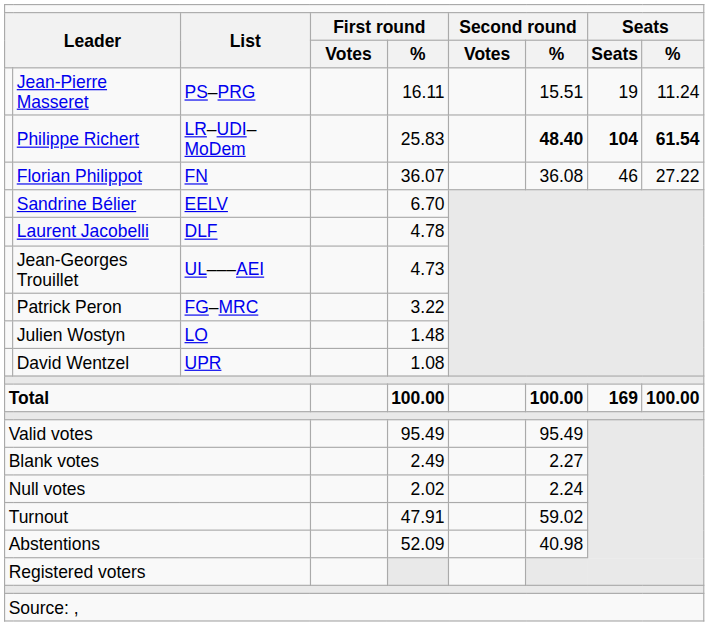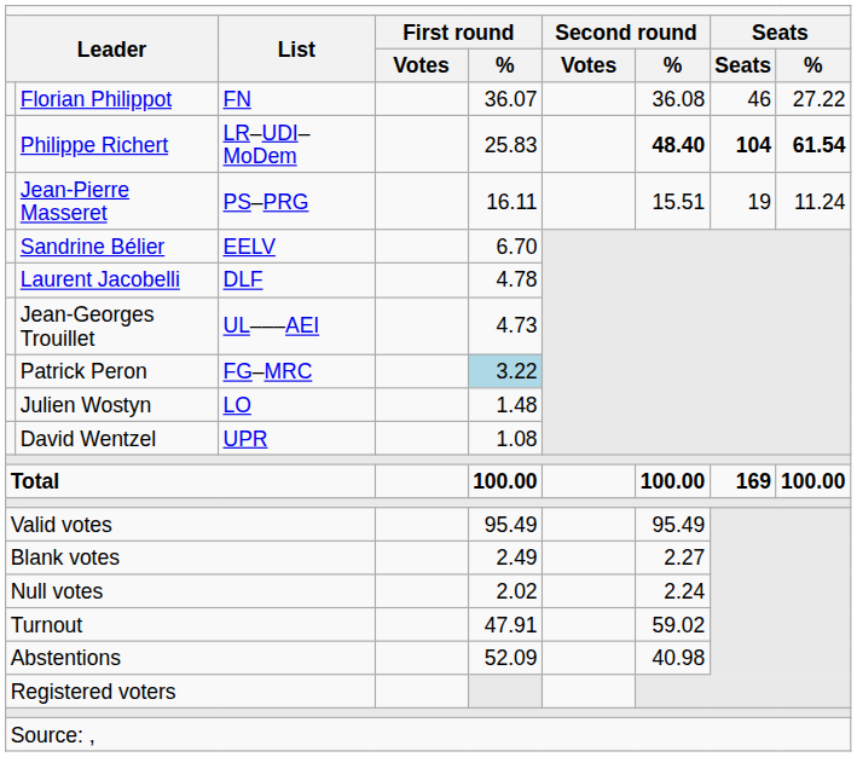rows swapped: Florian Philippot <-> Jean-Pierre Masseret
Patrick Peron | column 5: no background -> lightblue background
